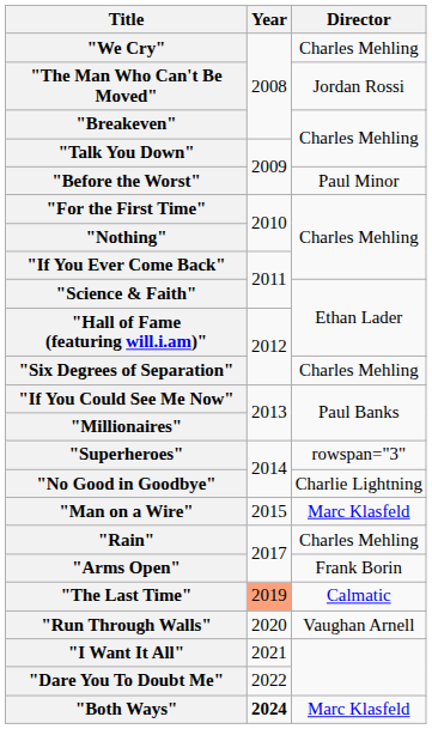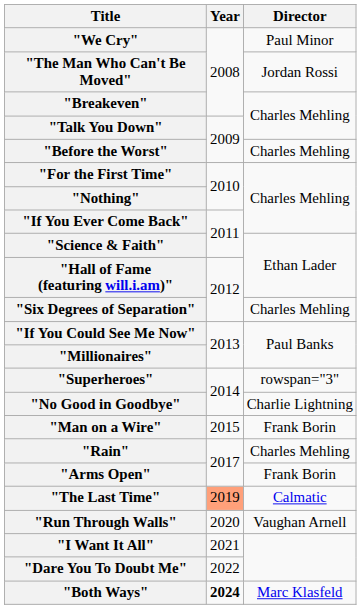"We Cry" | Director: Charles Mehling -> Paul Minor
"Before the Worst" | Director: Paul Minor -> Charles Mehling
"Man on a Wire" | Director: Marc Klasfeld -> Frank Borin
